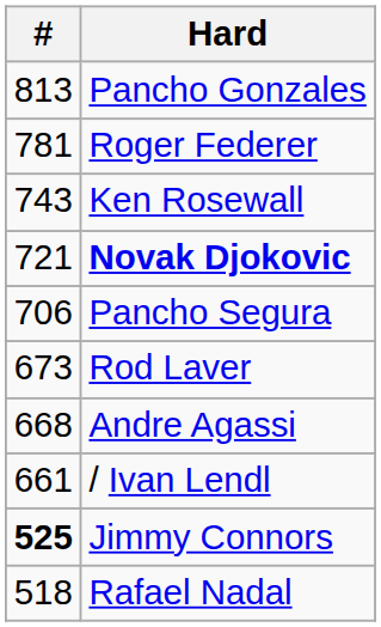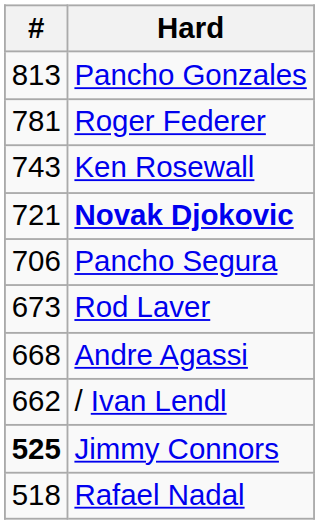/ Ivan Lendl | #: 661 -> 662
